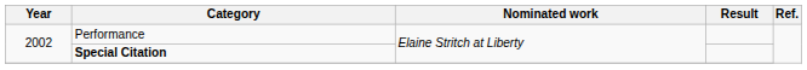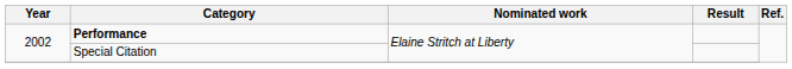Performance | Category: normal -> bold
Special Citation | Category: bold -> normal
